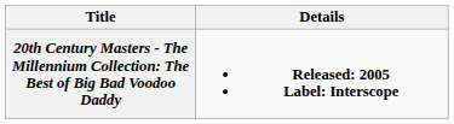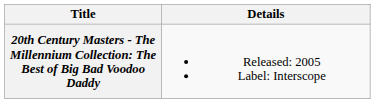row 2 | Details: bold -> normal
